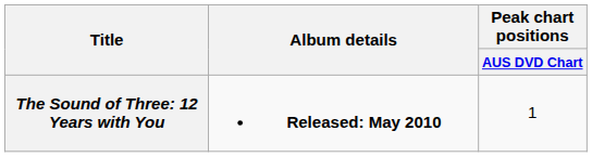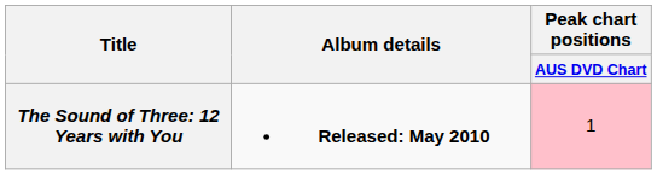The Sound of Three: 12 Years with You | Peak chart positions / AUS DVD Chart: no background -> pink background
